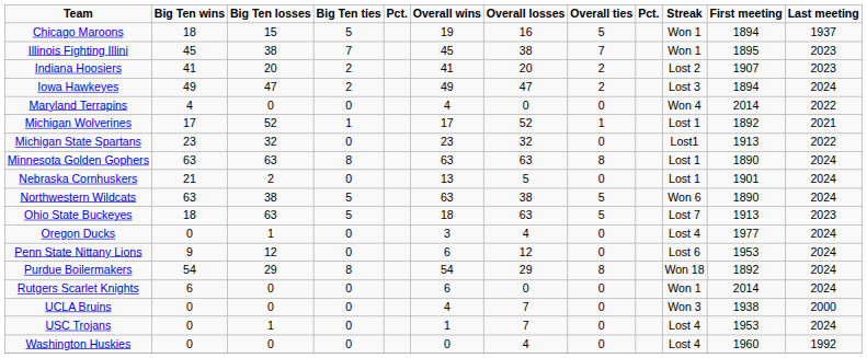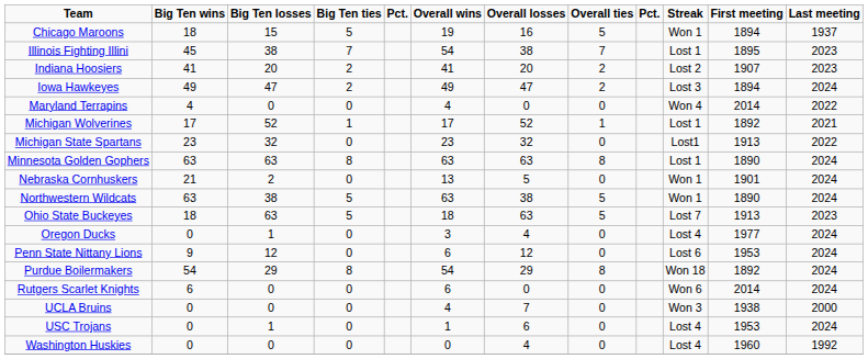Illinois Fighting Illini | Overall wins: 45 -> 54
Illinois Fighting Illini | Streak: Won 1 -> Lost 1
Nebraska Cornhuskers | Streak: Lost 1 -> Won 1
Northwestern Wildcats | Streak: Won 6 -> Won 1
Rutgers Scarlet Knights | Streak: Won 1 -> Won 6
USC Trojans | Overall losses: 7 -> 6
